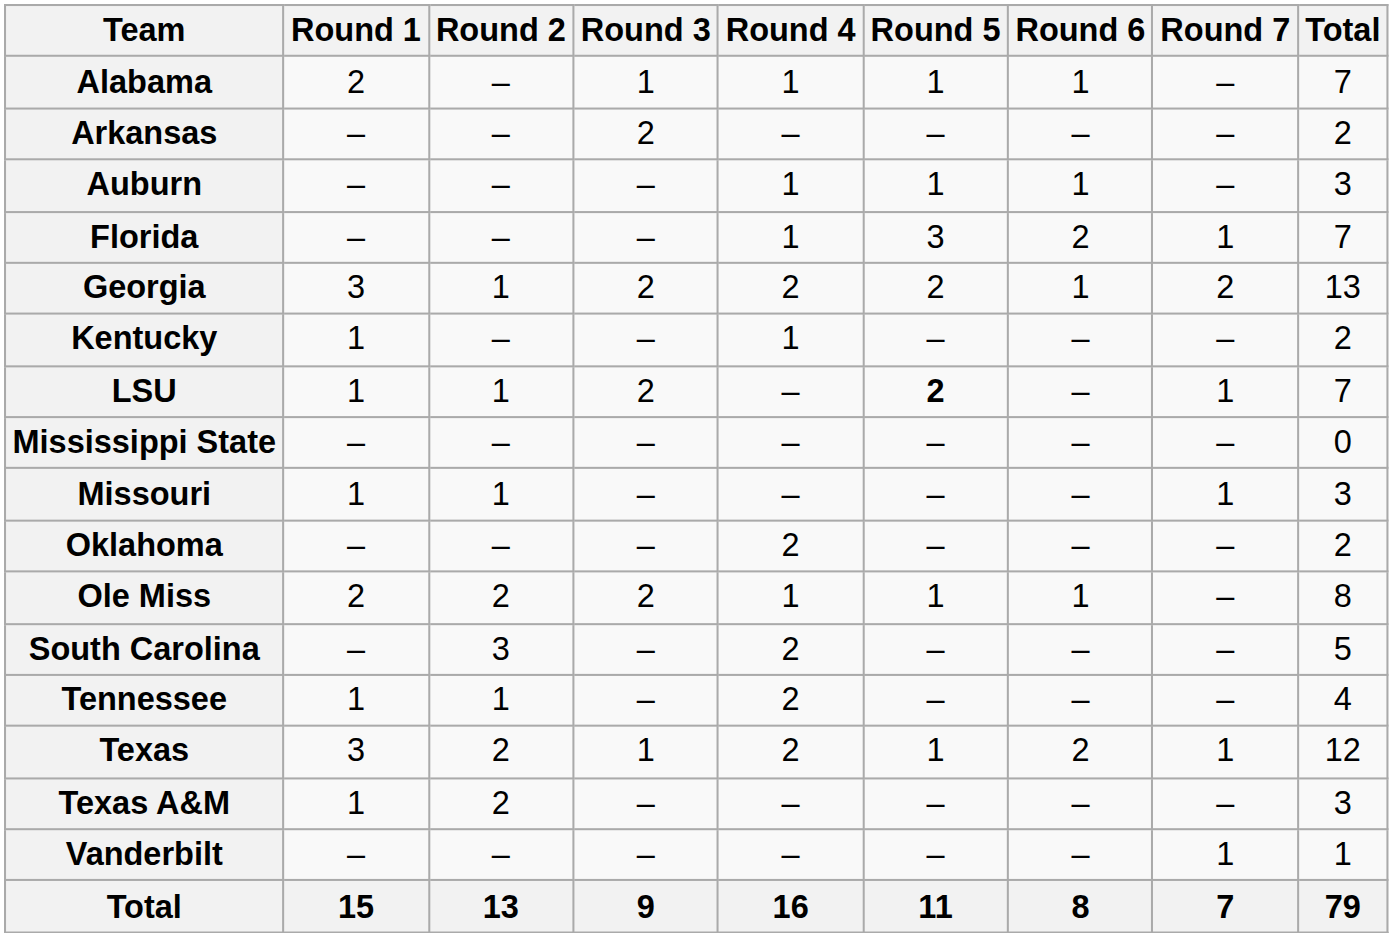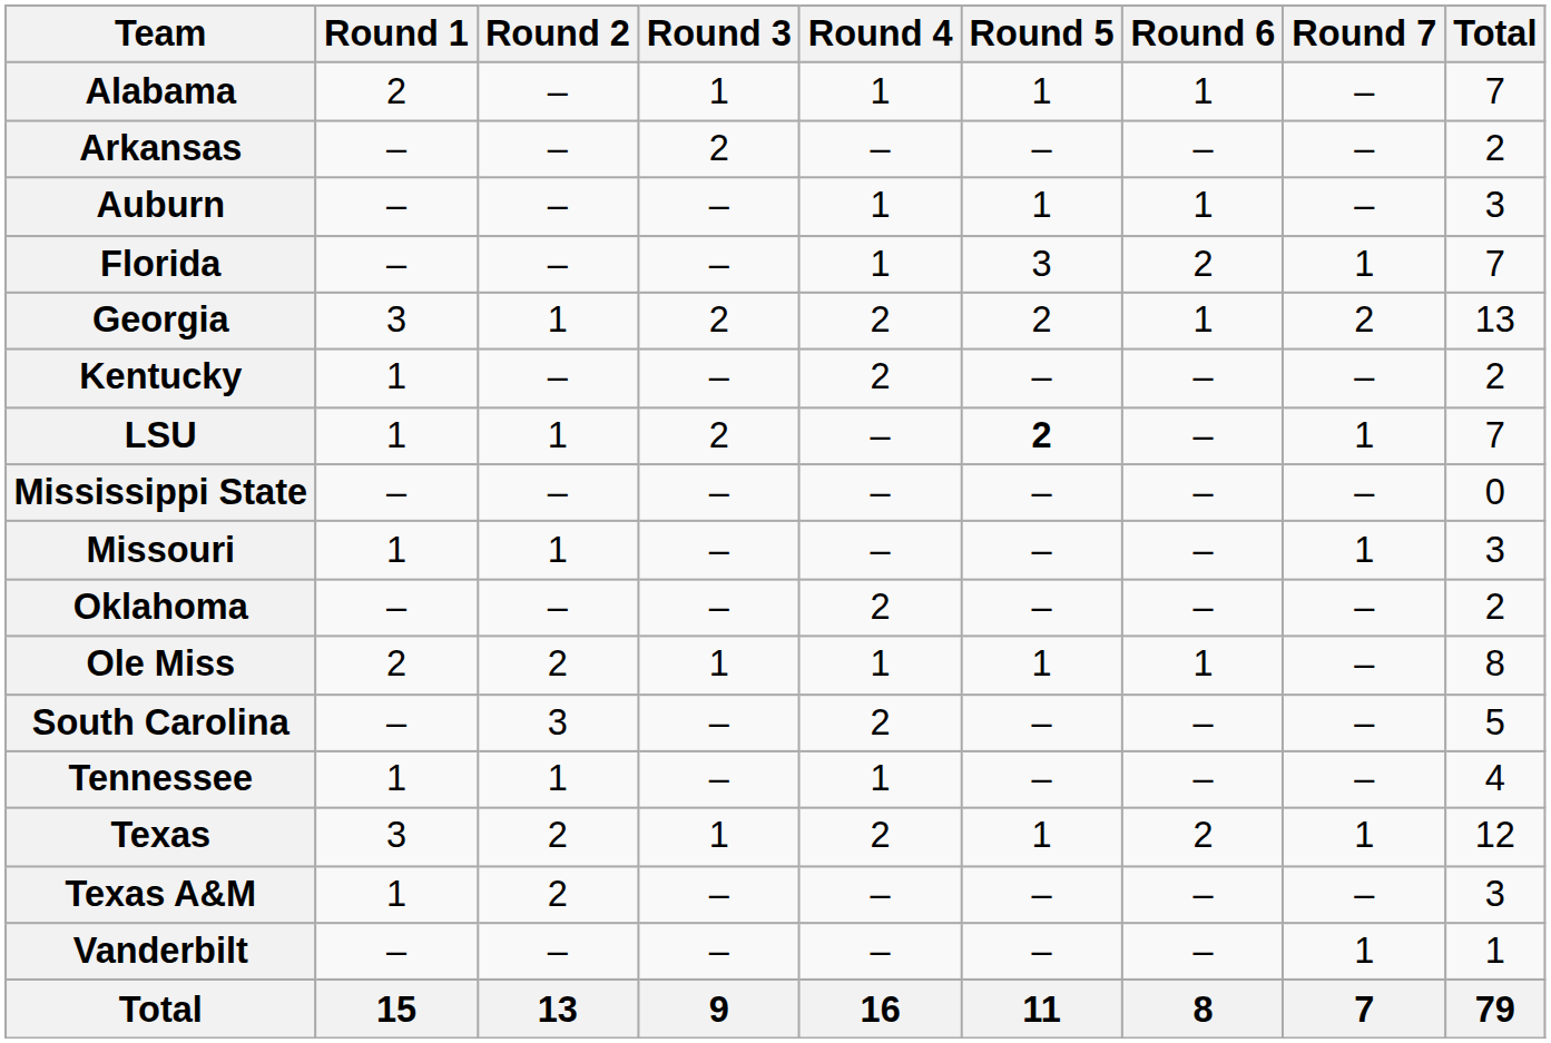Kentucky | Round 4: 1 -> 2
Ole Miss | Round 3: 2 -> 1
Tennessee | Round 4: 2 -> 1
